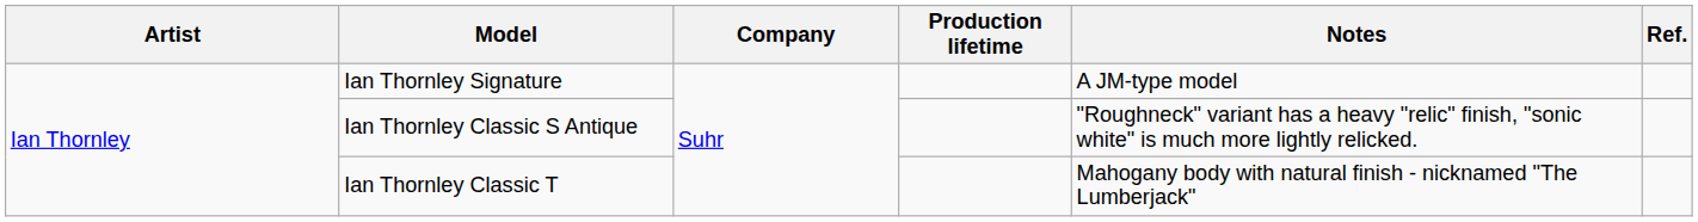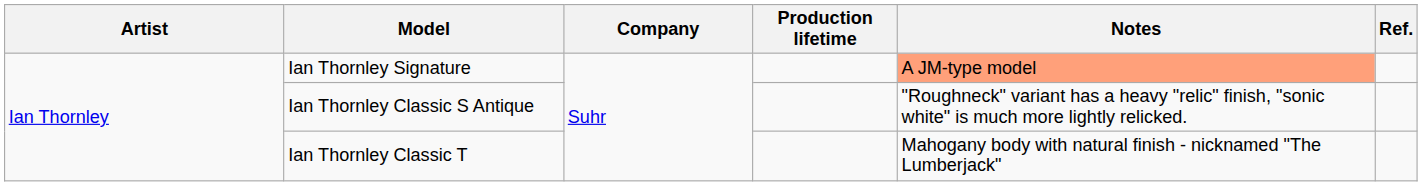Ian Thornley Signature | Notes: no background -> lightsalmon background
